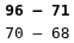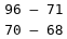96 – 71 | column 1: bold -> normal
